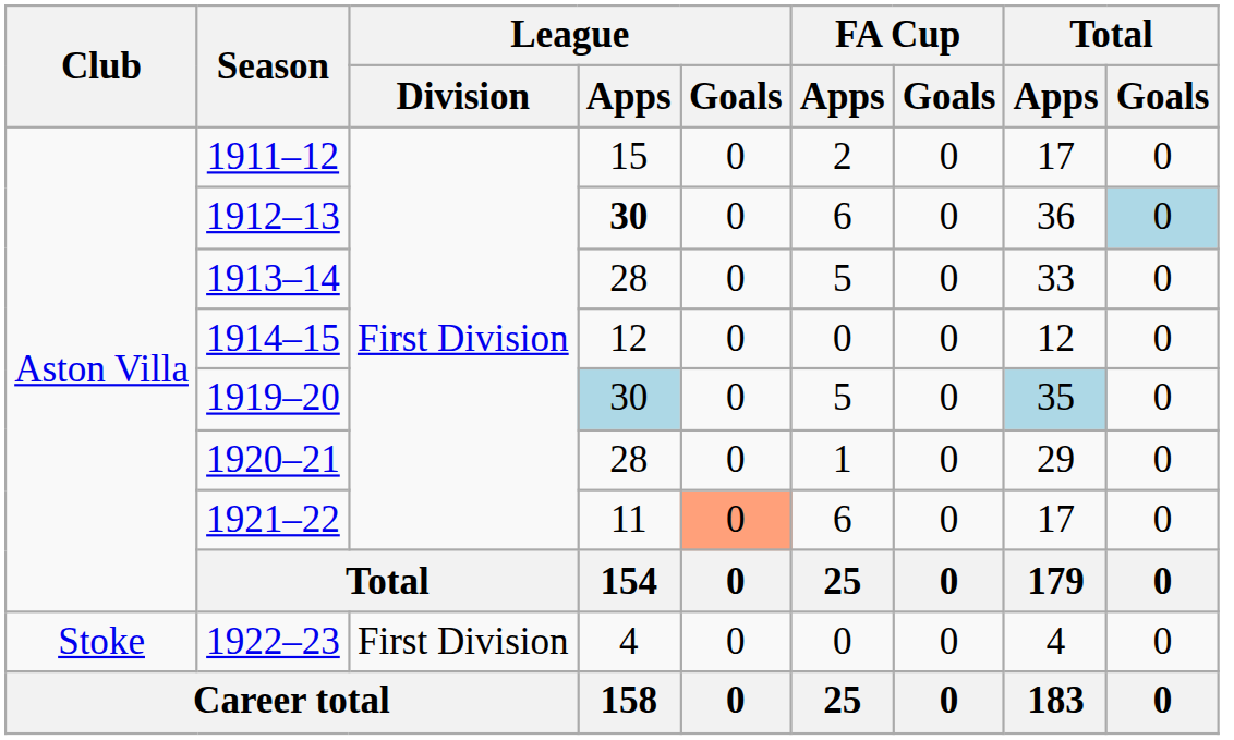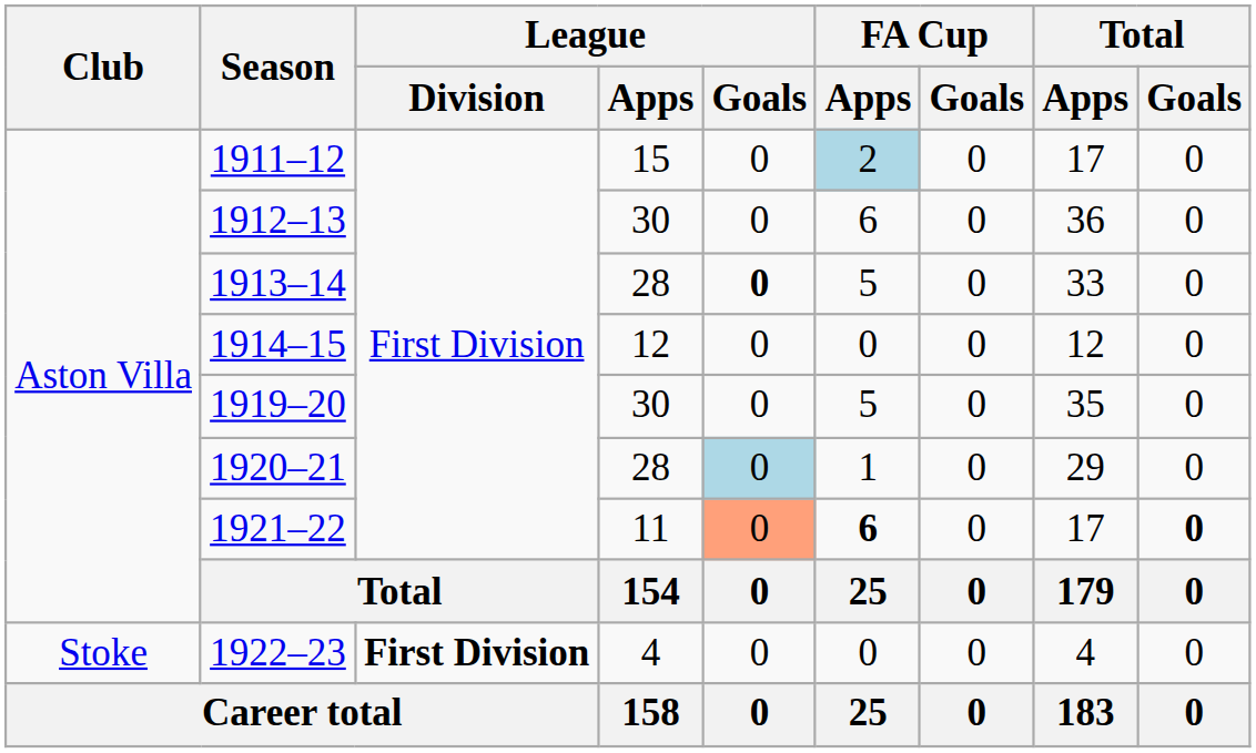1911–12 | FA Cup / Apps: no background -> lightblue background
1912–13 | League / Apps: bold -> normal
1912–13 | Total / Goals: lightblue background -> no background
1913–14 | League / Goals: normal -> bold
1919–20 | League / Apps: lightblue background -> no background
1919–20 | Total / Apps: lightblue background -> no background
1920–21 | League / Goals: no background -> lightblue background
1921–22 | FA Cup / Apps: normal -> bold
1921–22 | Total / Goals: normal -> bold
1922–23 | League / Division: normal -> bold
